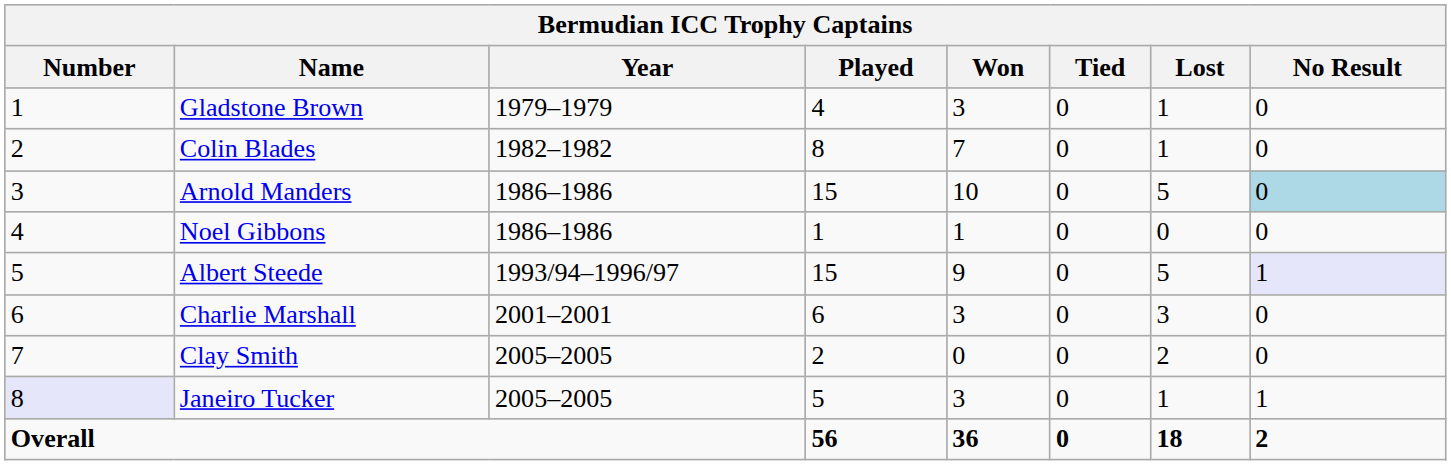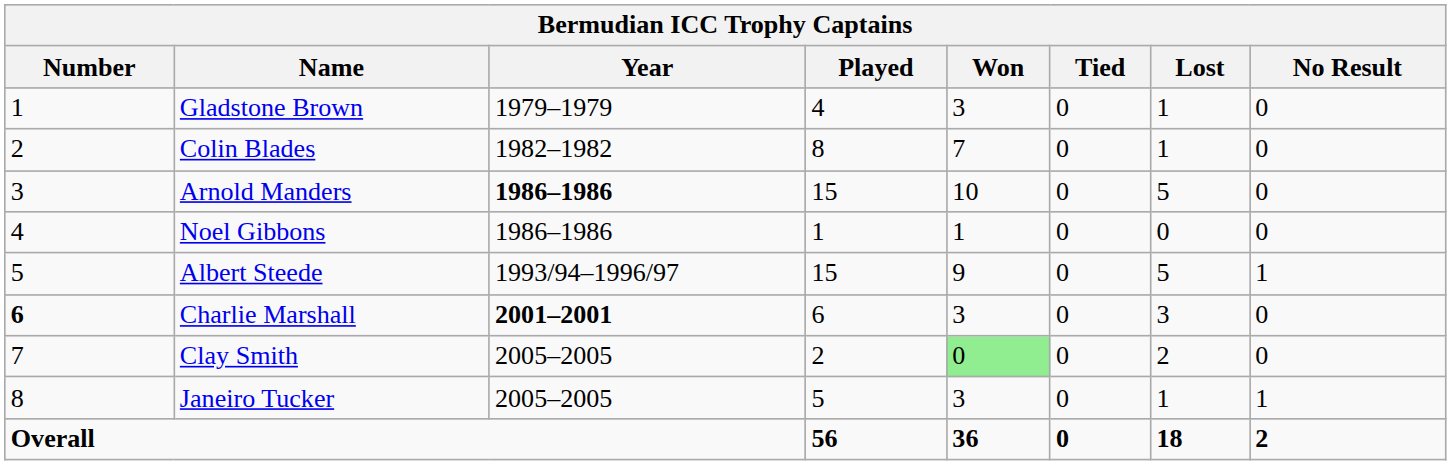Arnold Manders | Year: normal -> bold
Arnold Manders | No Result: lightblue background -> no background
Albert Steede | No Result: lavender background -> no background
Charlie Marshall | Number: normal -> bold
Charlie Marshall | Year: normal -> bold
Clay Smith | Won: no background -> lightgreen background
Janeiro Tucker | Number: lavender background -> no background
